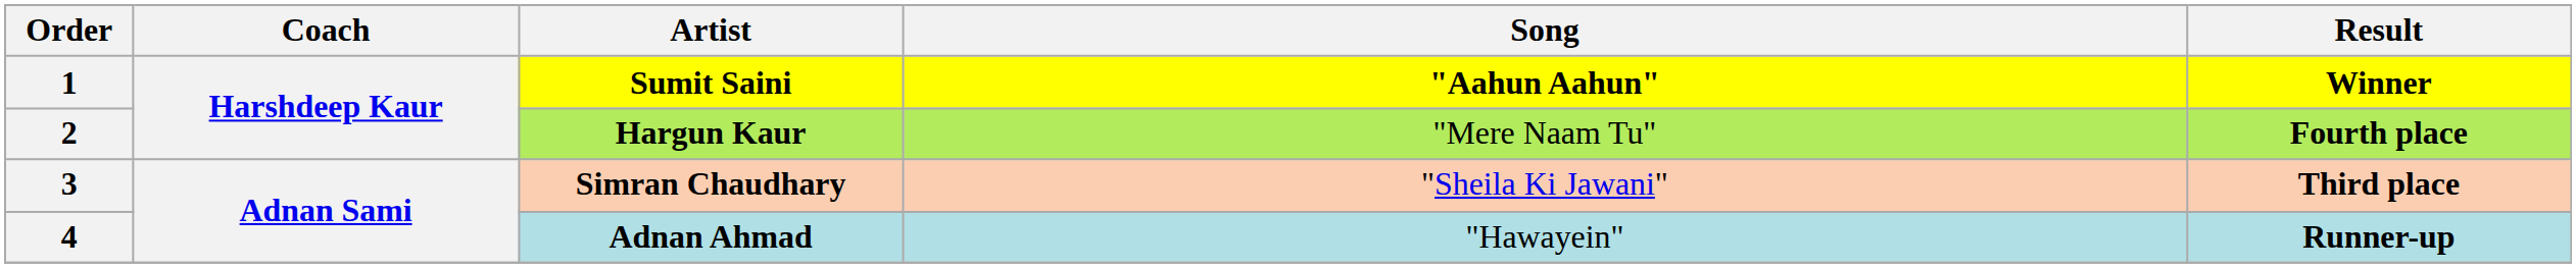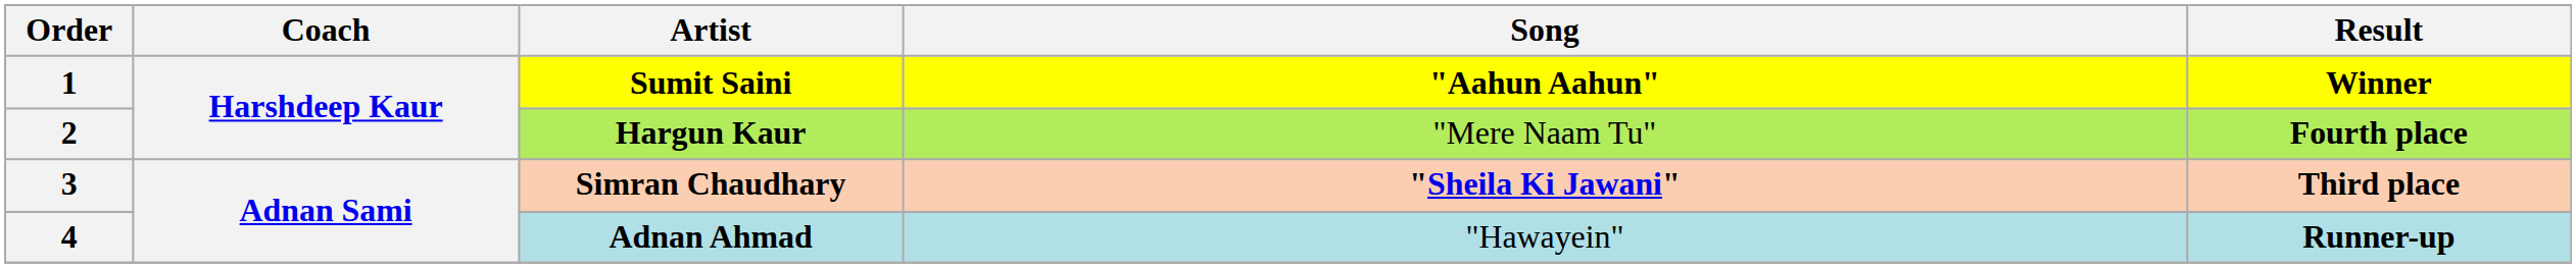3 | Song: normal -> bold
